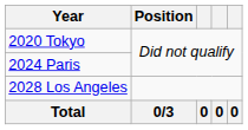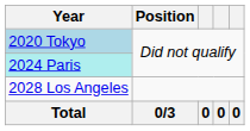2020 Tokyo | Year: no background -> lightblue background
2024 Paris | Year: no background -> paleturquoise background
